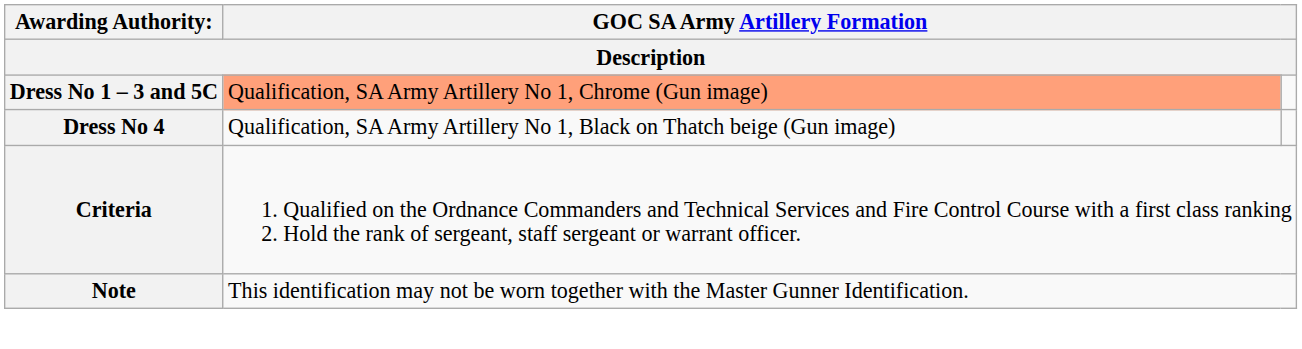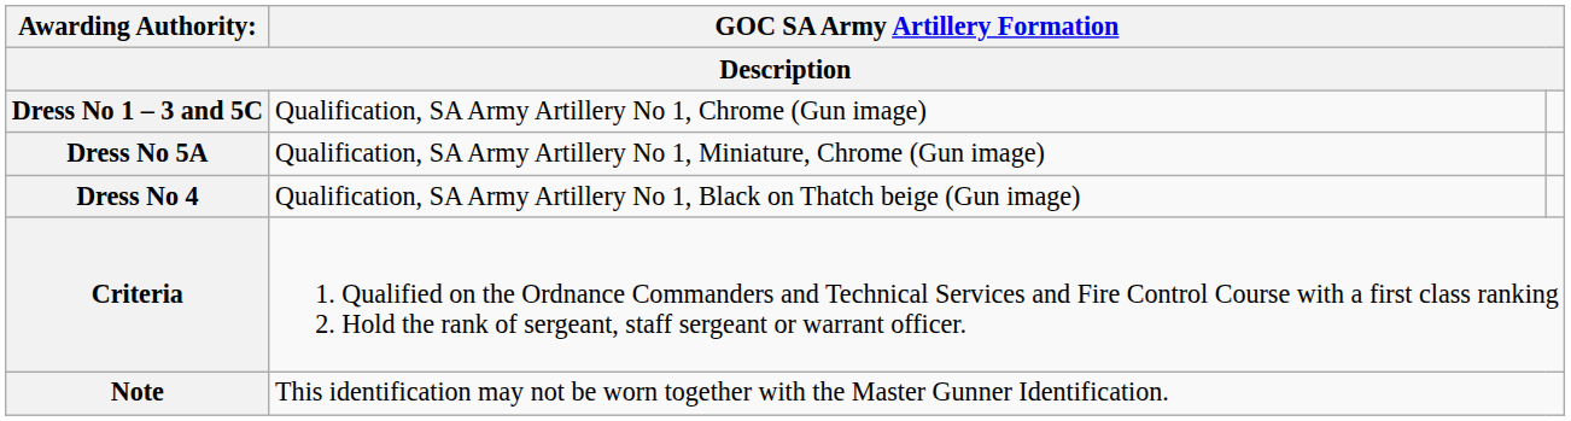Dress No 1 – 3 and 5C | column 2: lightsalmon background -> no background
+ row: Dress No 5A | Qualification, SA Army Artillery No 1, Miniature, Chrome (Gun image)
